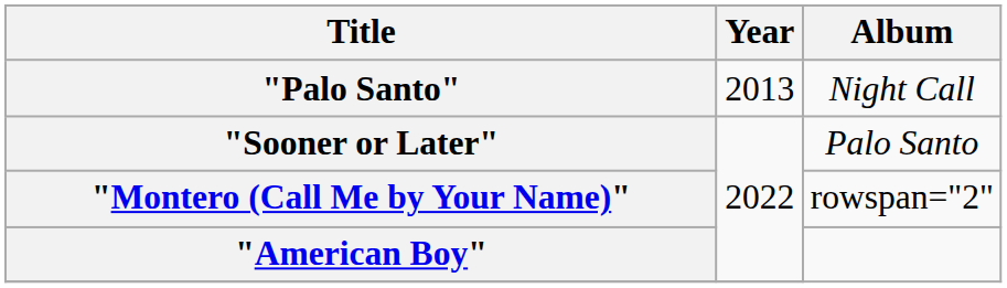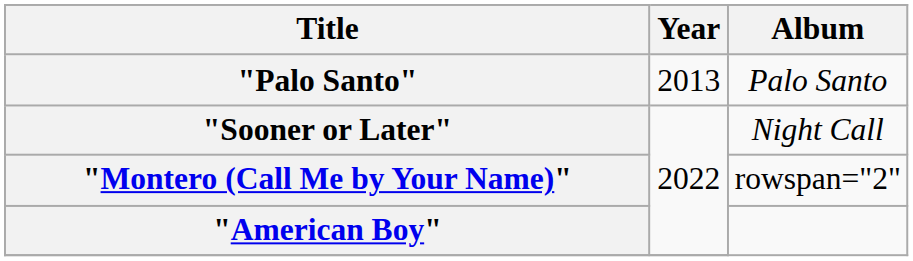"Palo Santo" | Album: Night Call -> Palo Santo
"Sooner or Later" | Album: Palo Santo -> Night Call
